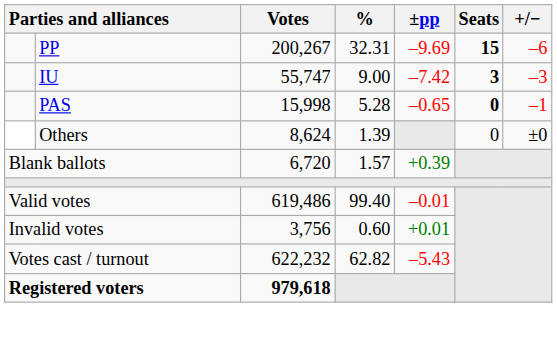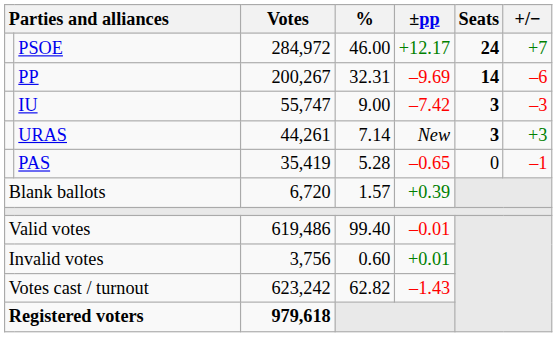+ row: PSOE | 284,972 | 46.00 | +12.17 | 24 | +7
PP | Seats: 15 -> 14
+ row: URAS | 44,261 | 7.14 | New | 3 | +3
PAS | Votes: 15,998 -> 35,419
PAS | Seats: bold -> normal
- row: Others | 8,624 | 1.39 | 0 | ±0
Votes cast / turnout | Votes: 622,232 -> 623,242
Votes cast / turnout | ±pp: –5.43 -> –1.43
